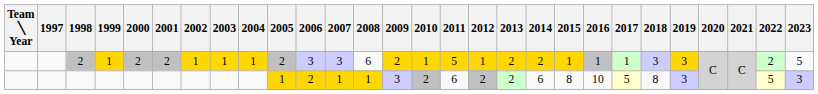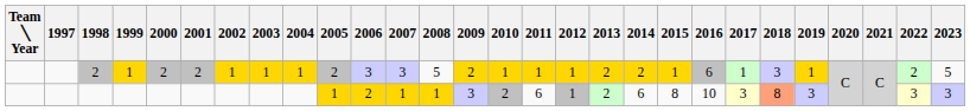row 2 | 2008: 6 -> 5
row 2 | 2011: 5 -> 1
row 2 | 2016: 1 -> 6
row 2 | 2019: 3 -> 1
row 3 | 2012: 2 -> 1
row 3 | 2017: 5 -> 3
row 3 | 2018: no background -> lightsalmon background
row 3 | 2022: 5 -> 3
